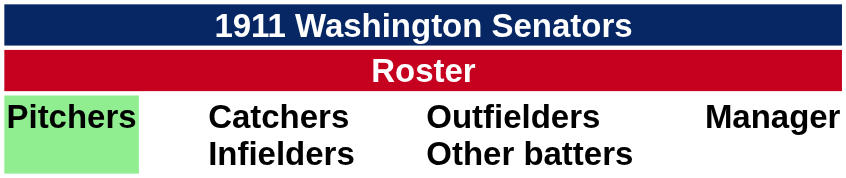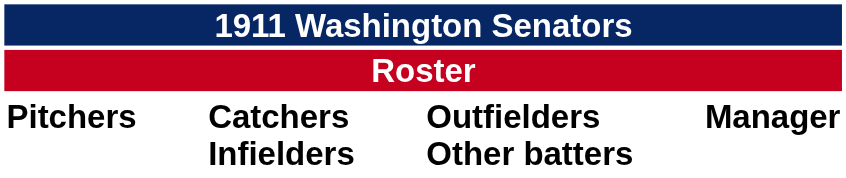Pitchers | column 1: lightgreen background -> no background
